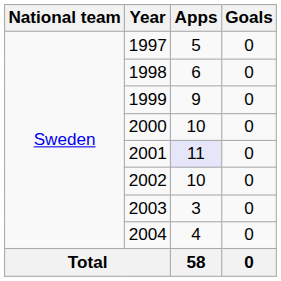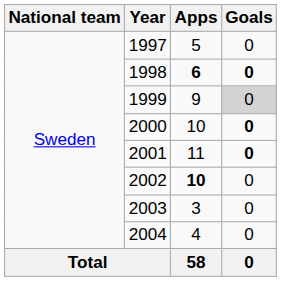1998 | Apps: normal -> bold
1998 | Goals: normal -> bold
1999 | Goals: no background -> lightgrey background
2000 | Goals: normal -> bold
2001 | Apps: lavender background -> no background
2001 | Goals: normal -> bold
2002 | Apps: normal -> bold
